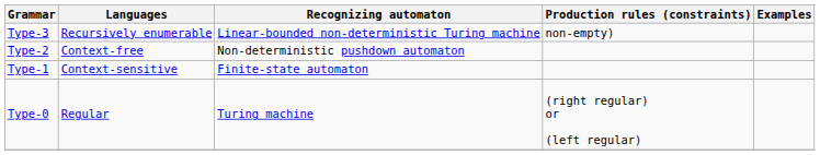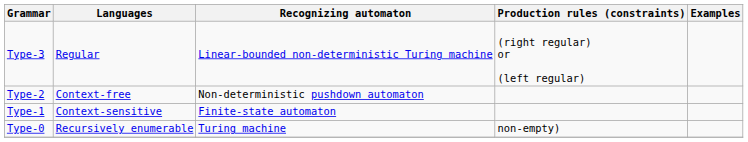Type-3 | Languages: Recursively enumerable -> Regular
Type-3 | Production rules (constraints): non-empty) -> (right regular) or (left regular)
Type-0 | Languages: Regular -> Recursively enumerable
Type-0 | Production rules (constraints): (right regular) or (left regular) -> non-empty)
